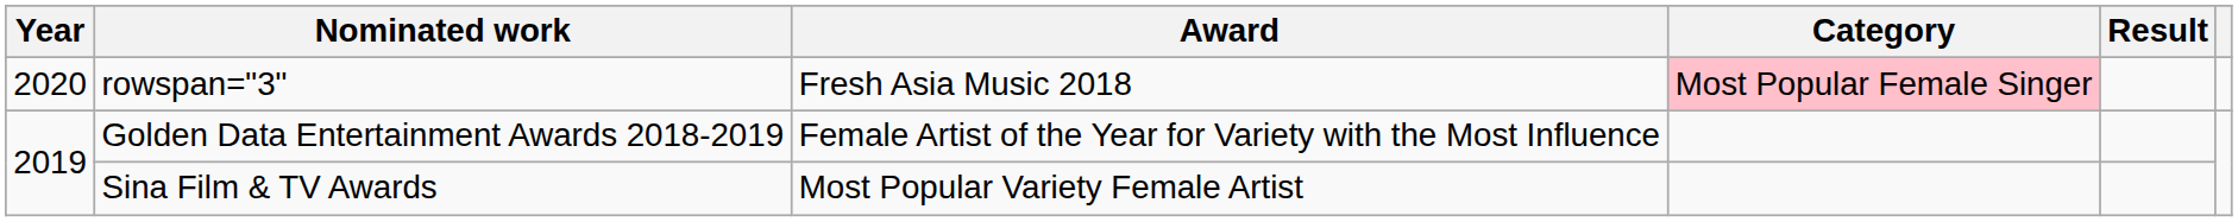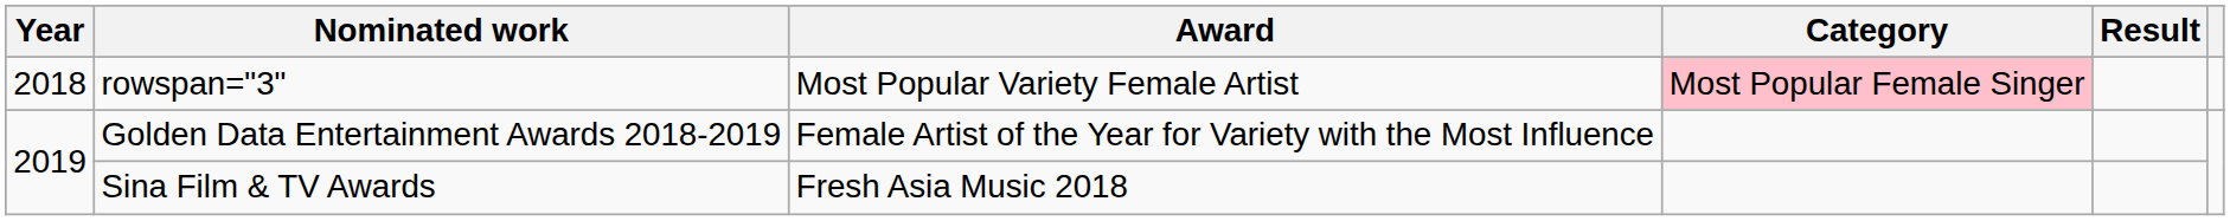rowspan="3" | Year: 2020 -> 2018
rowspan="3" | Award: Fresh Asia Music 2018 -> Most Popular Variety Female Artist
Sina Film & TV Awards | Award: Most Popular Variety Female Artist -> Fresh Asia Music 2018
